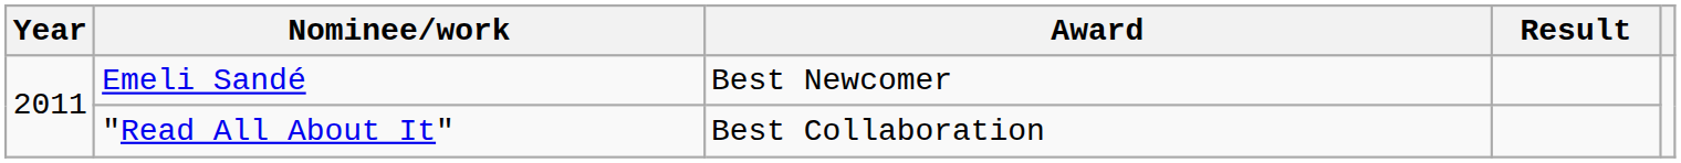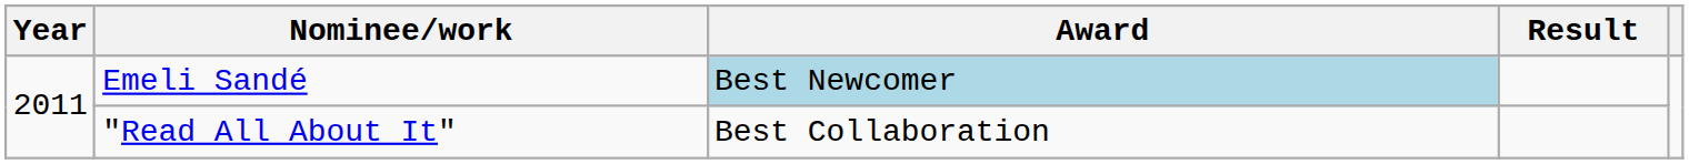Emeli Sandé | Award: no background -> lightblue background
